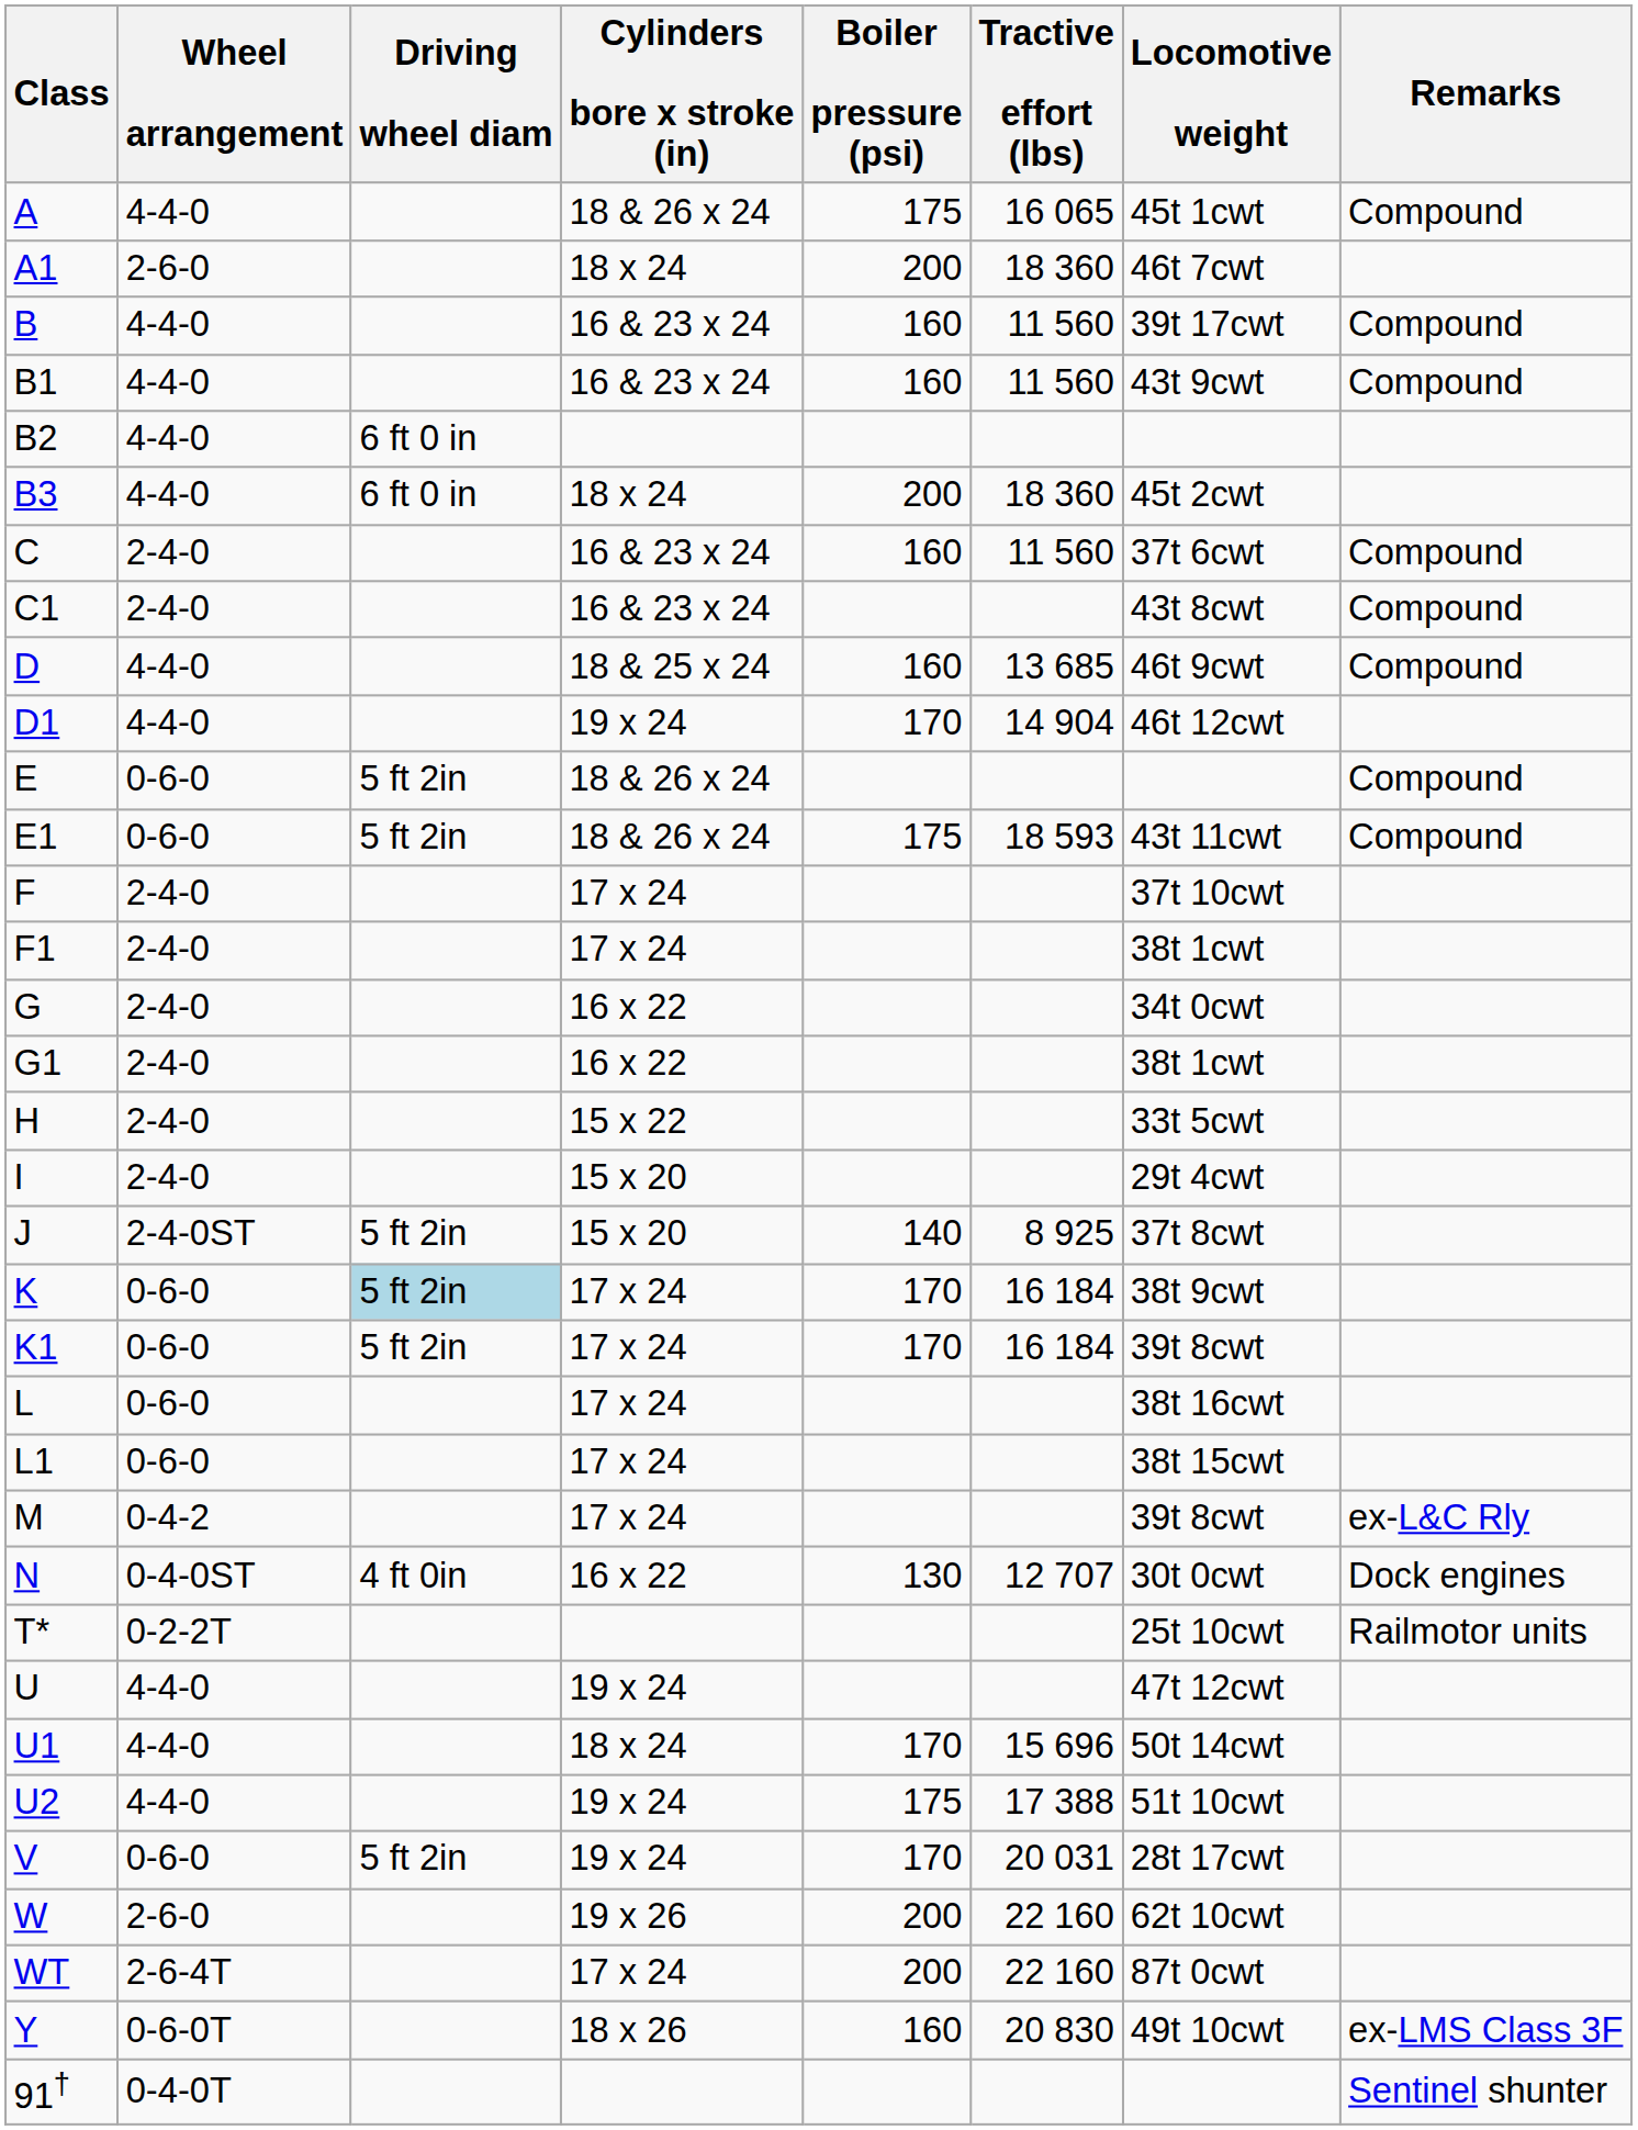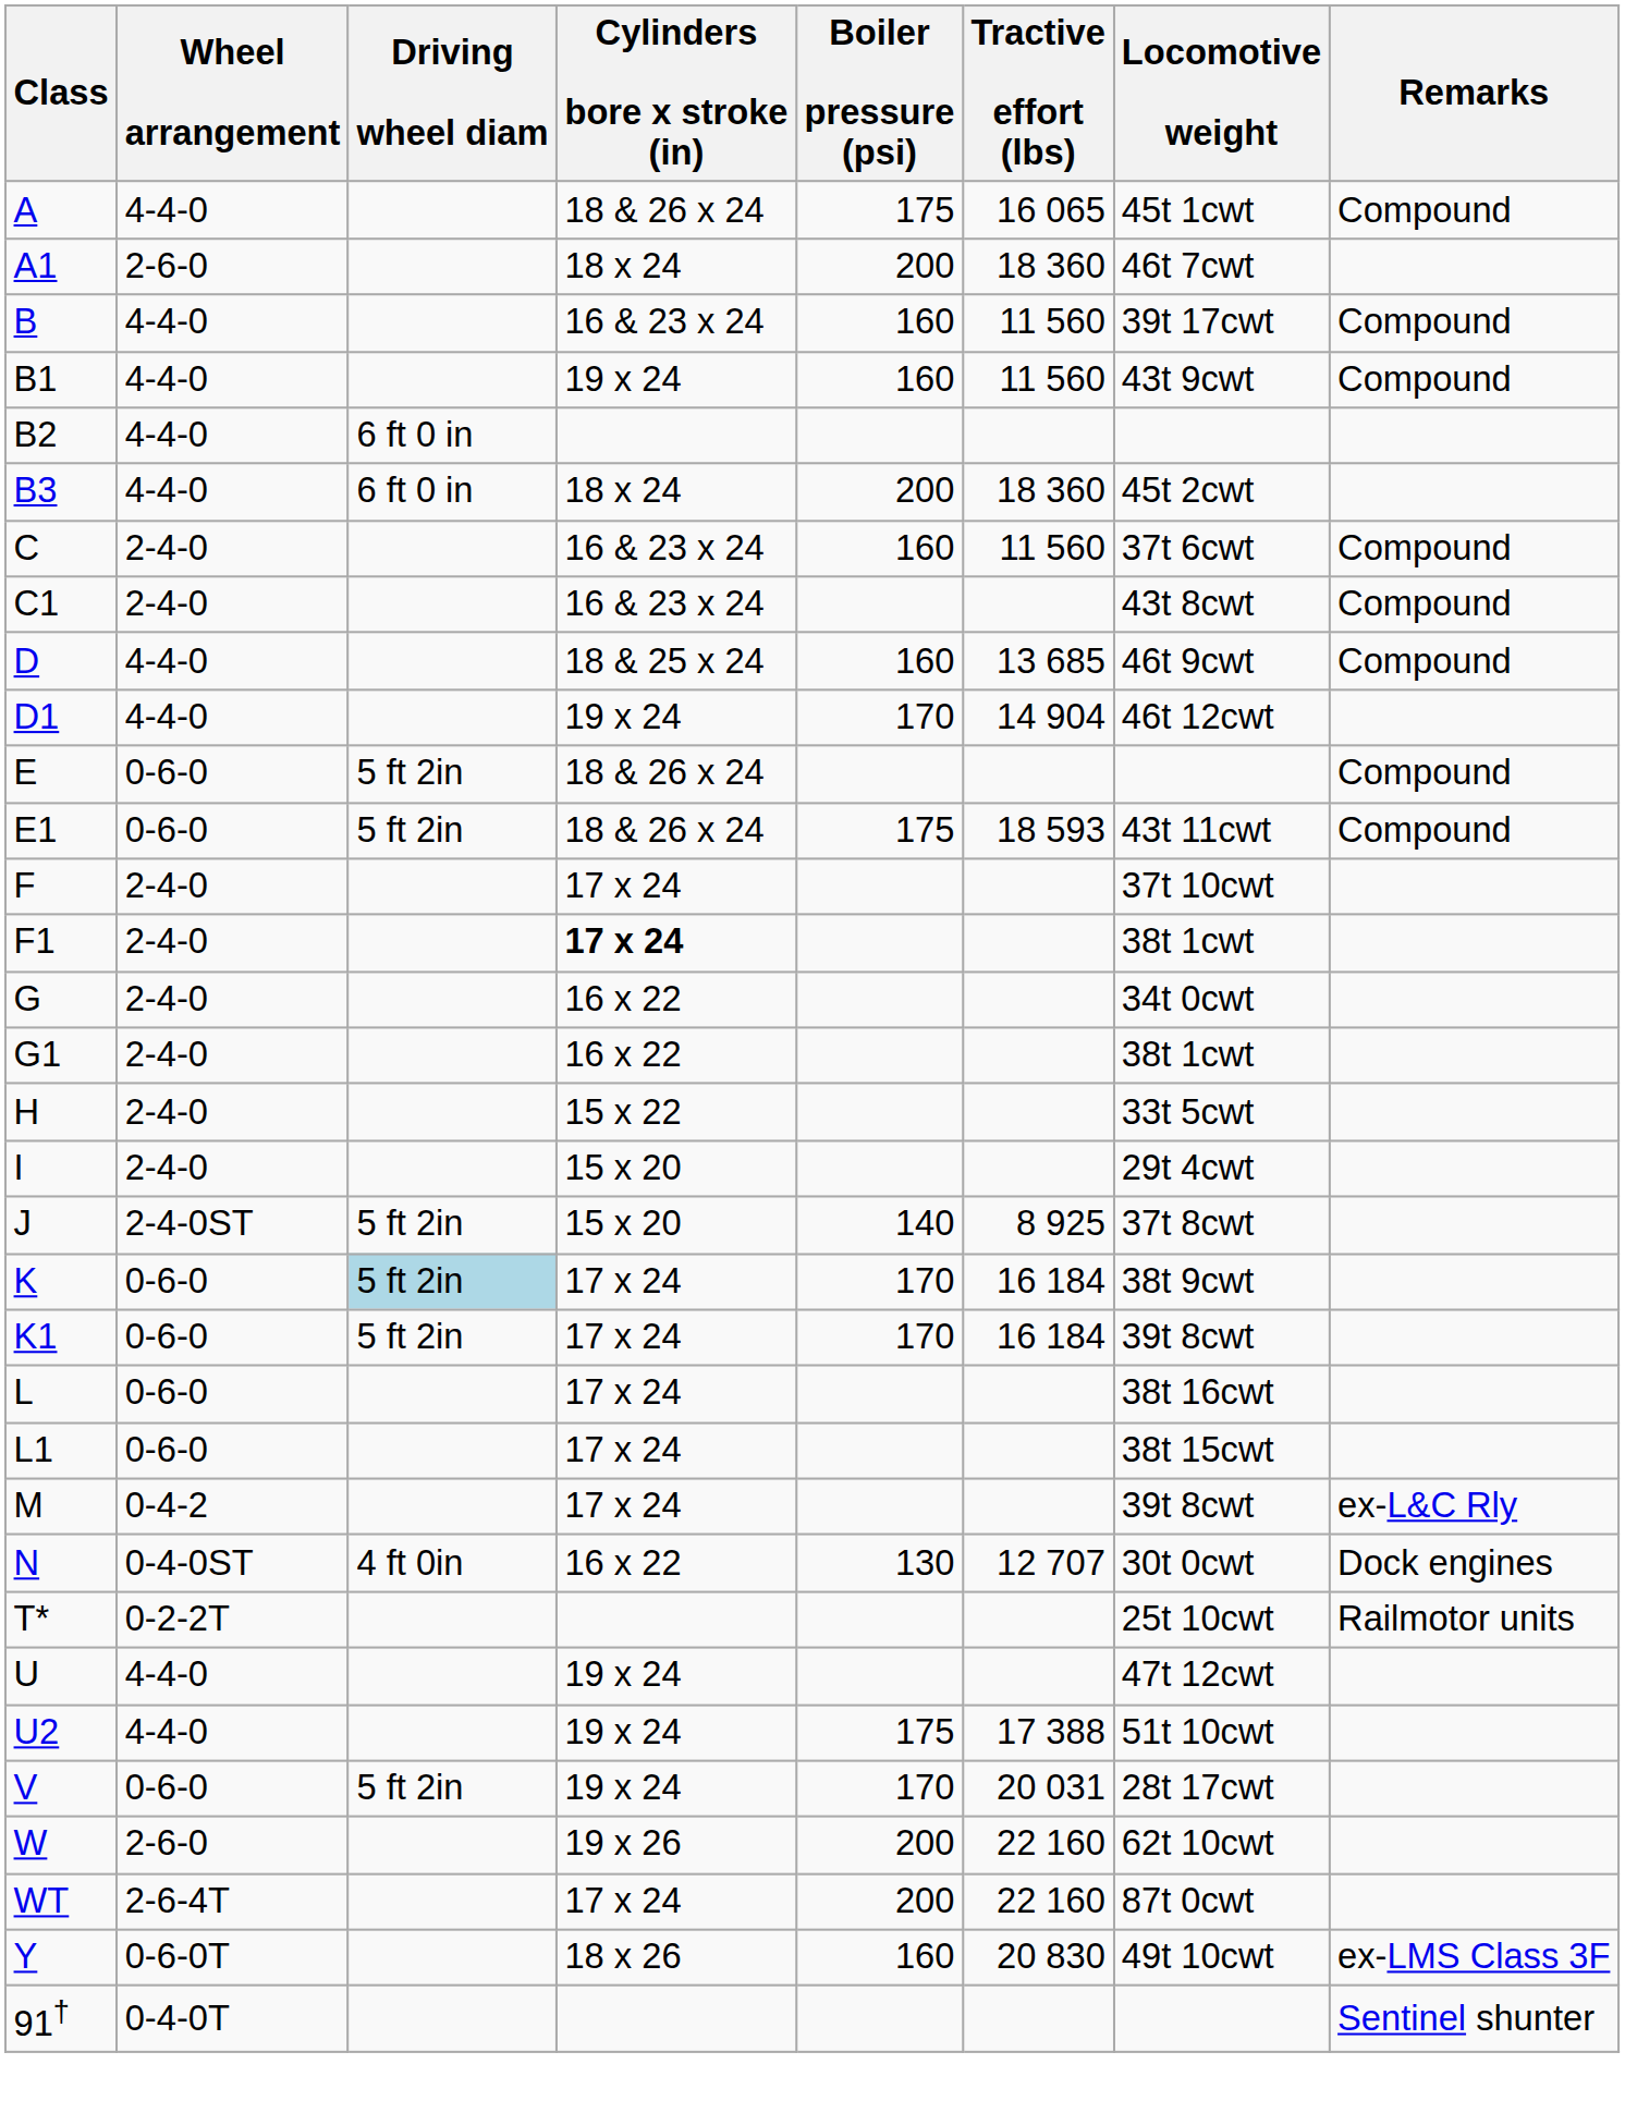B1 | Cylinders bore x stroke (in): 16 & 23 x 24 -> 19 x 24
F1 | Cylinders bore x stroke (in): normal -> bold
- row: U1 | 4-4-0 | 18 x 24 | 170 | 15 696 | 50t 14cwt
